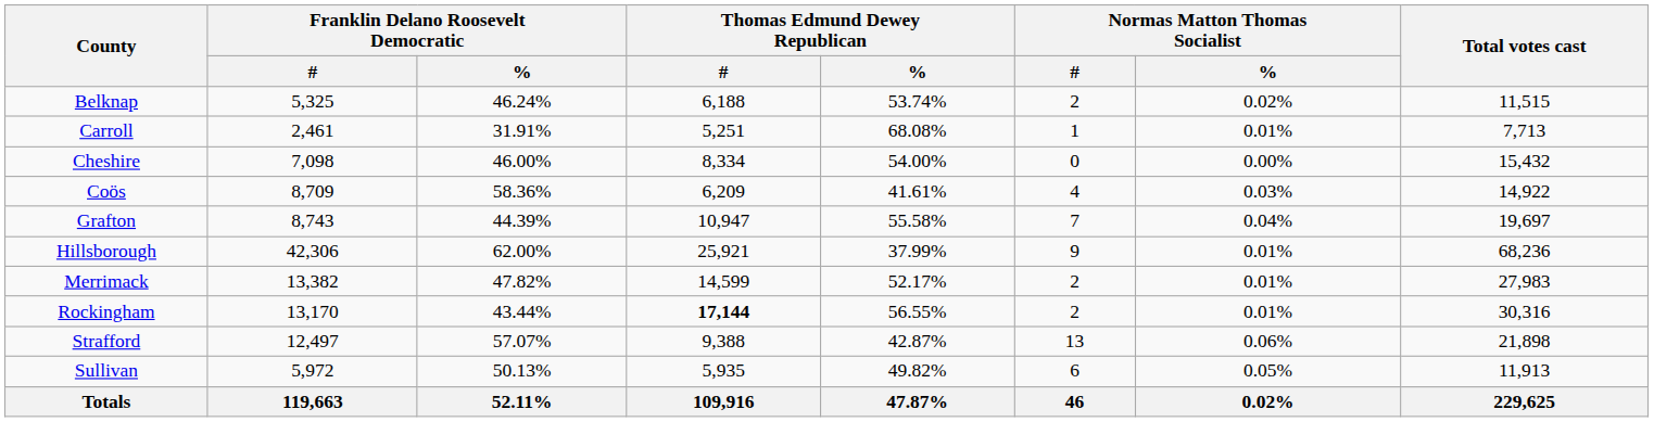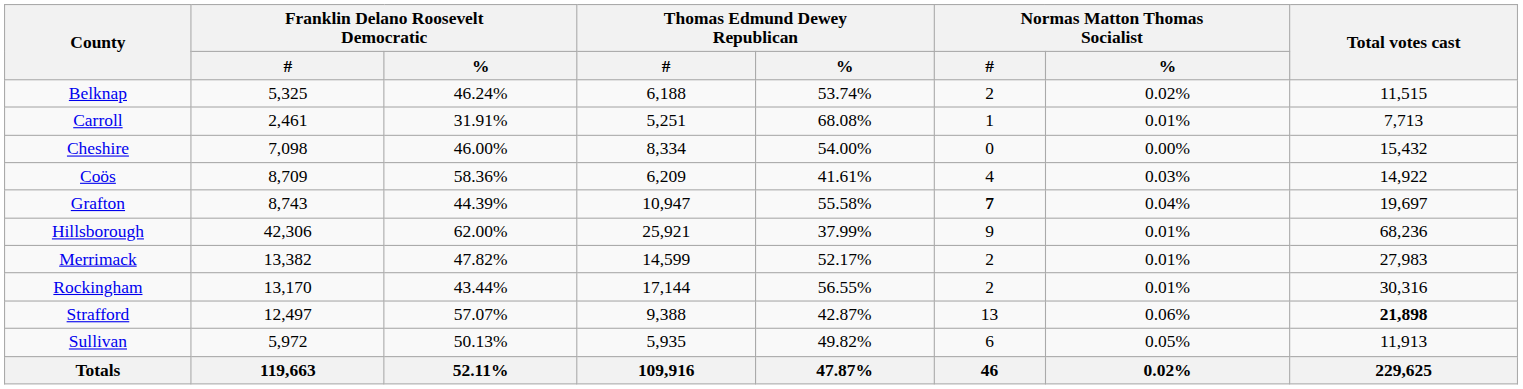Grafton | Normas Matton Thomas Socialist / #: normal -> bold
Rockingham | Thomas Edmund Dewey Republican / #: bold -> normal
Strafford | Total votes cast: normal -> bold
